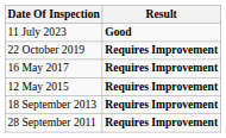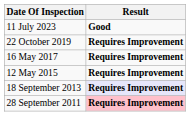18 September 2013 | Result: no background -> lavender background
28 September 2011 | Result: no background -> pink background
